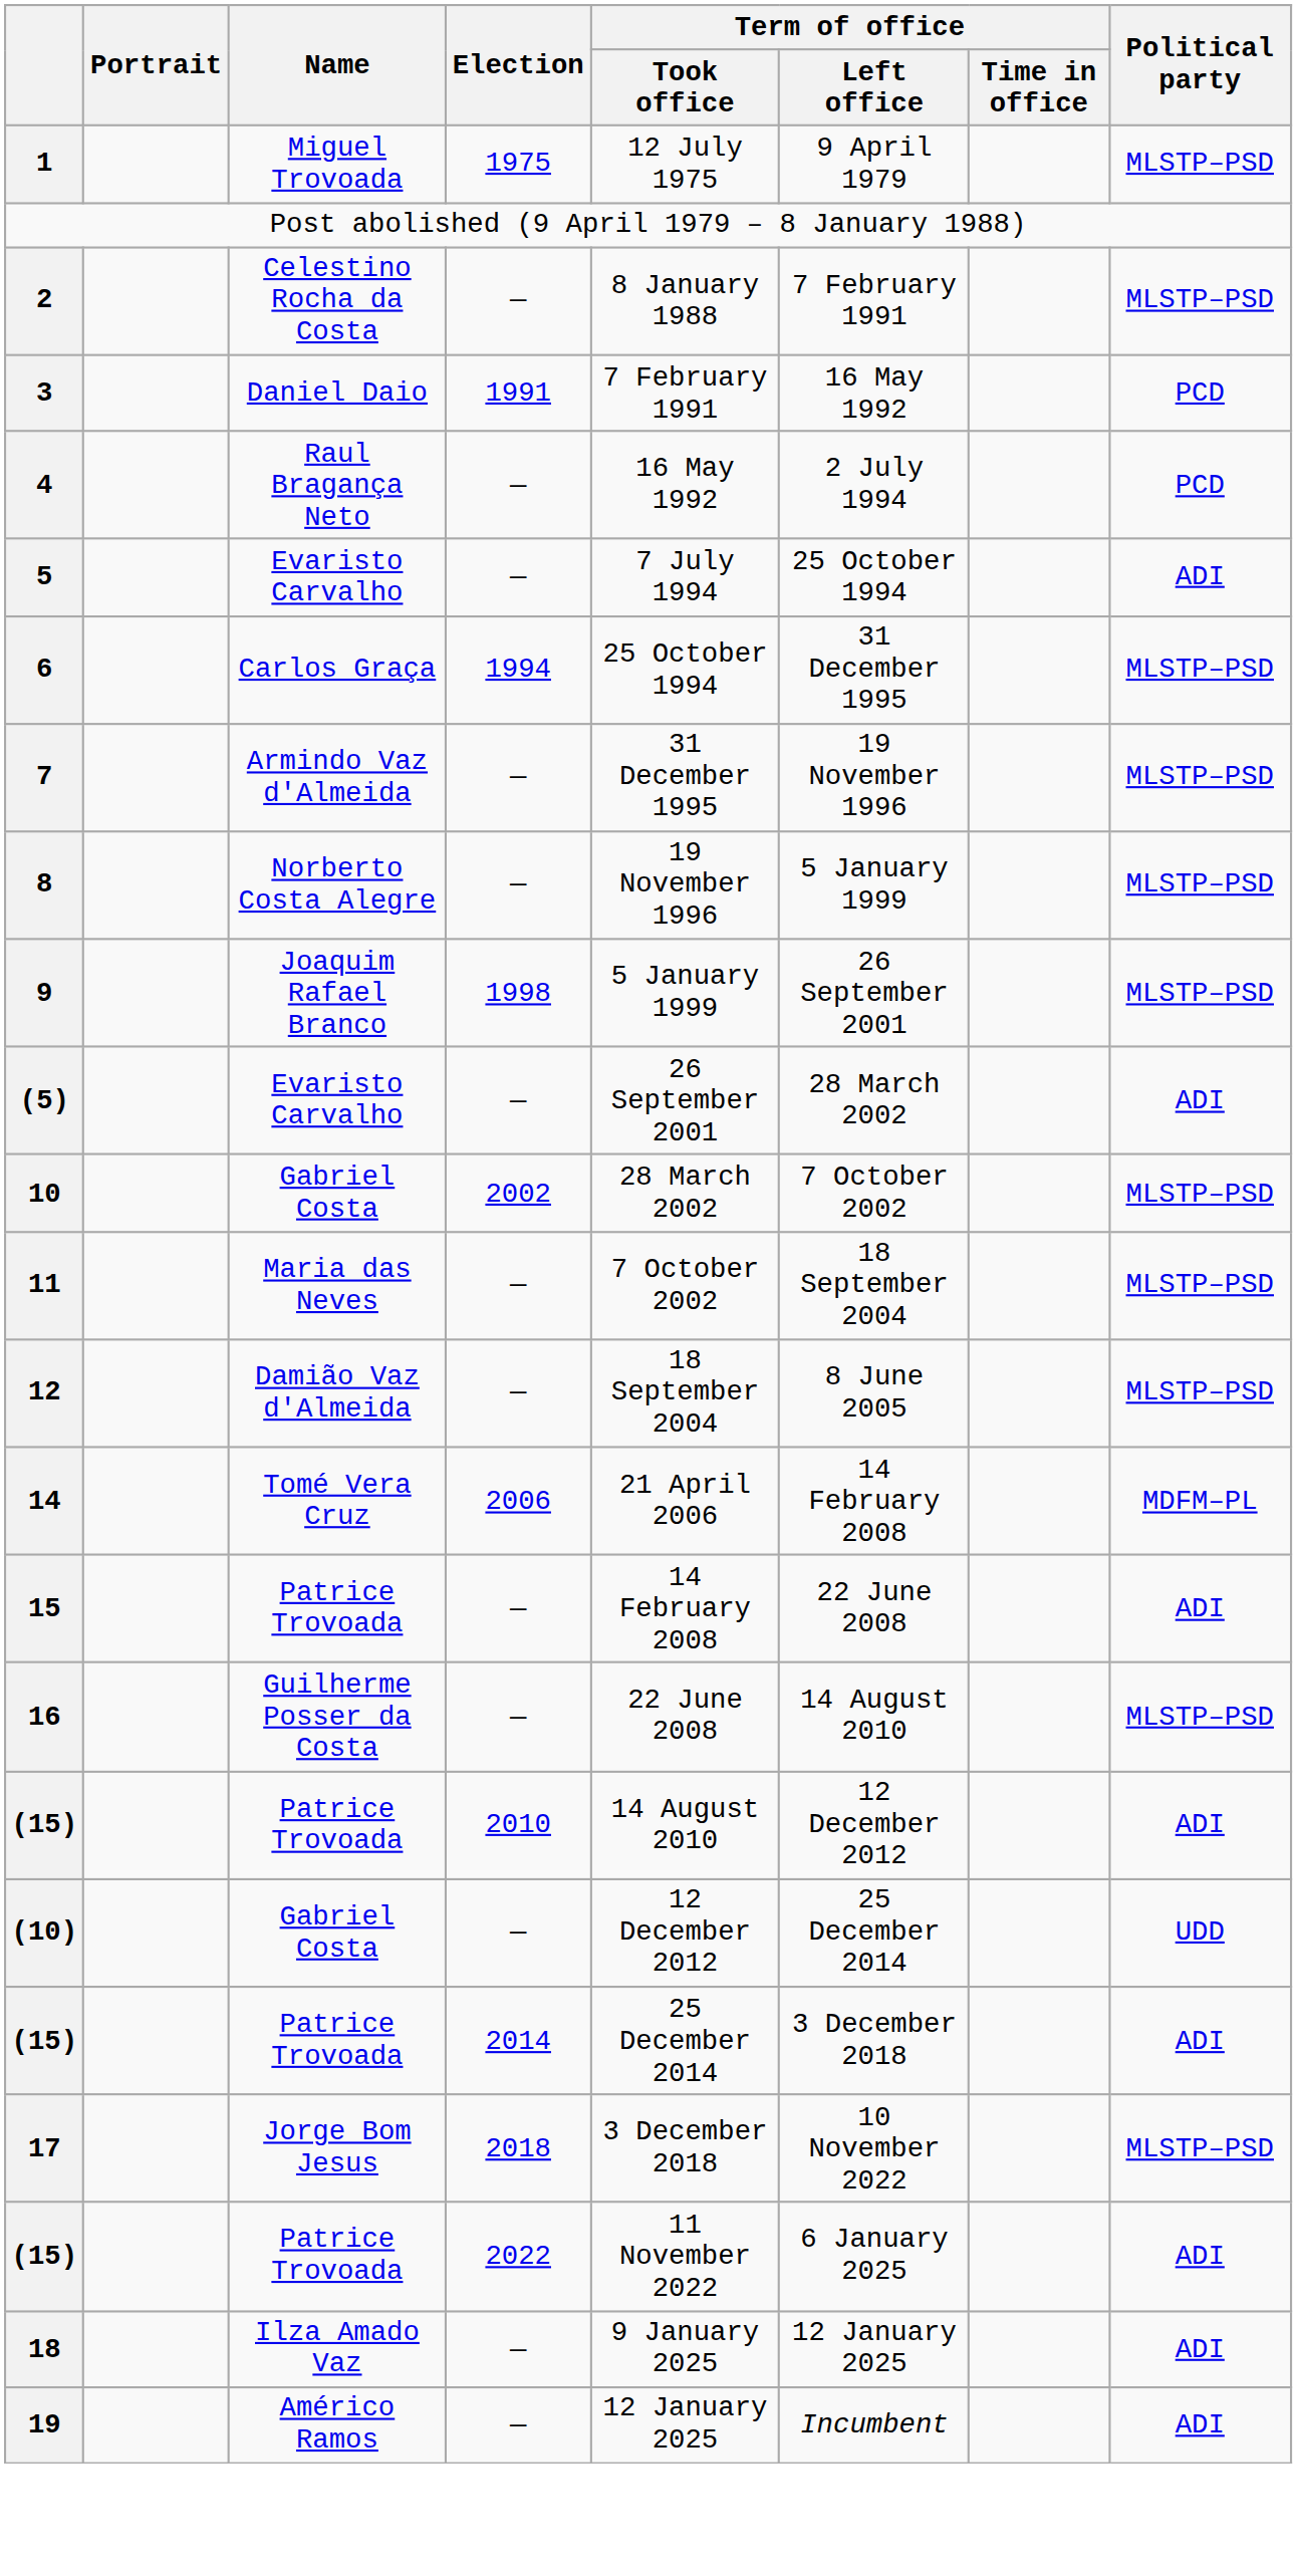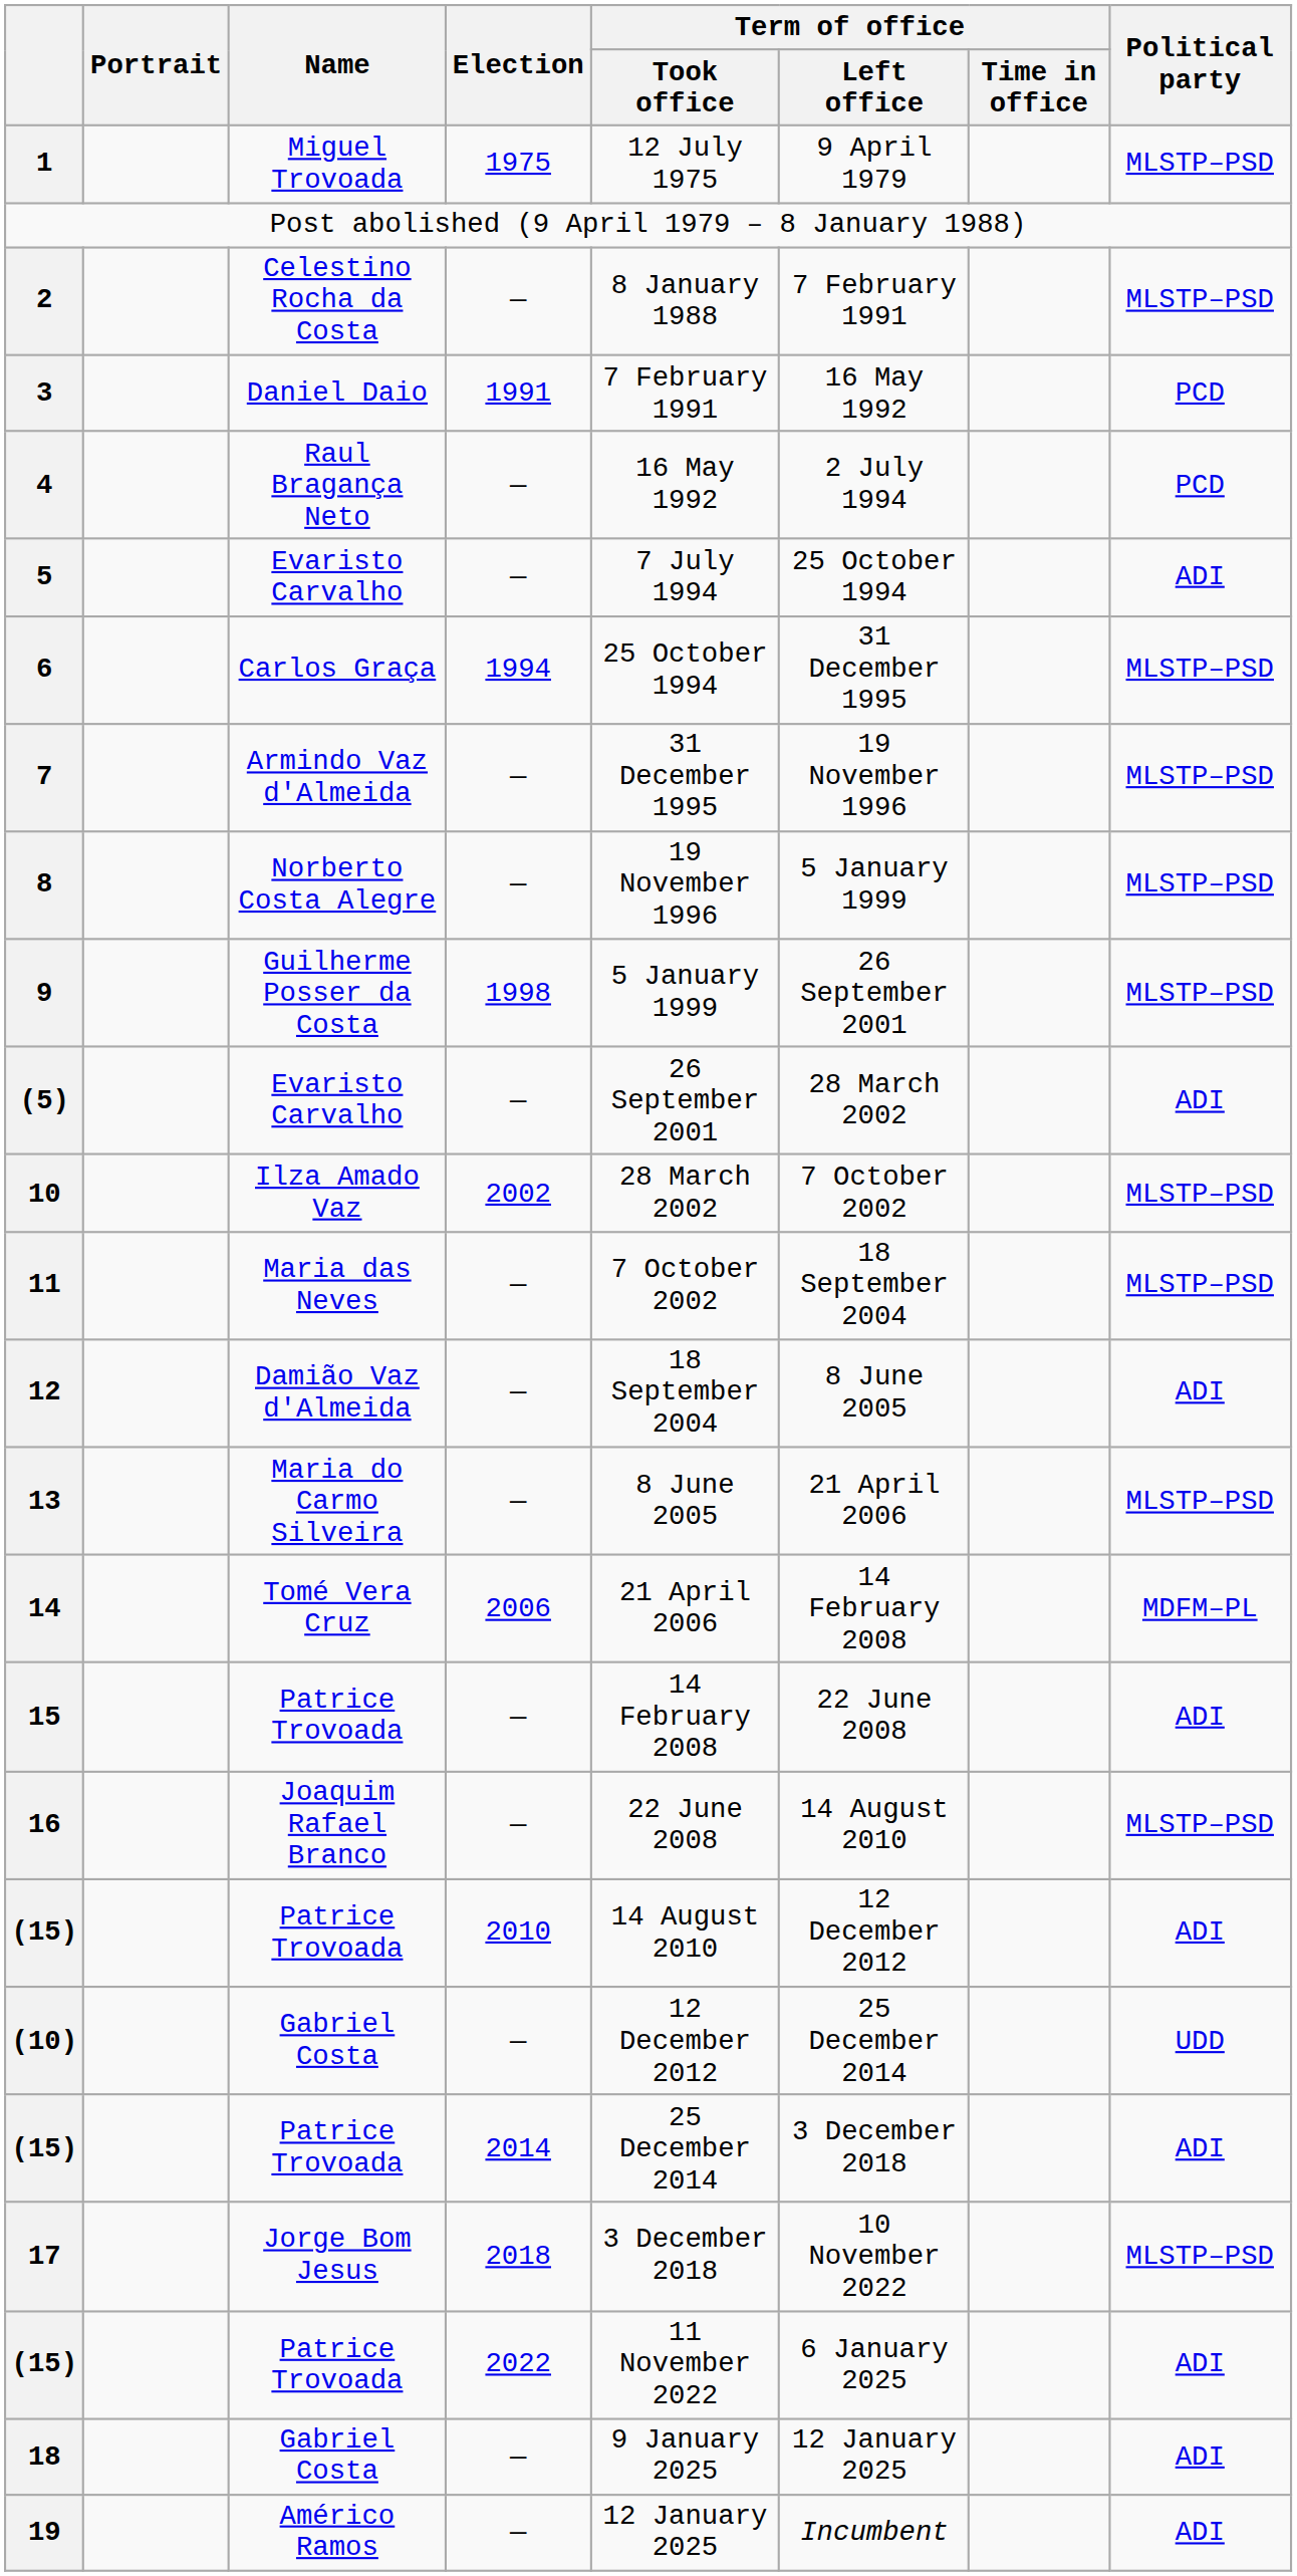9 | Name: Joaquim Rafael Branco -> Guilherme Posser da Costa
10 | Name: Gabriel Costa -> Ilza Amado Vaz
12 | Political party: MLSTP–PSD -> ADI
+ row: 13 | Maria do Carmo Silveira | — | 8 June 2005 | 21 April 2006 | MLSTP–PSD
16 | Name: Guilherme Posser da Costa -> Joaquim Rafael Branco
18 | Name: Ilza Amado Vaz -> Gabriel Costa
